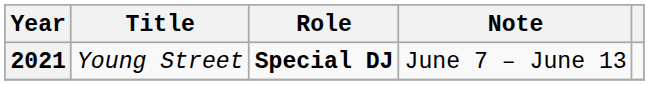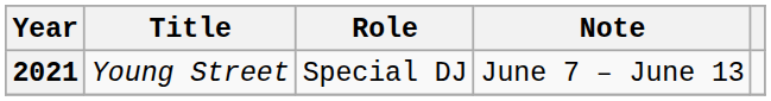2021 | Role: bold -> normal
